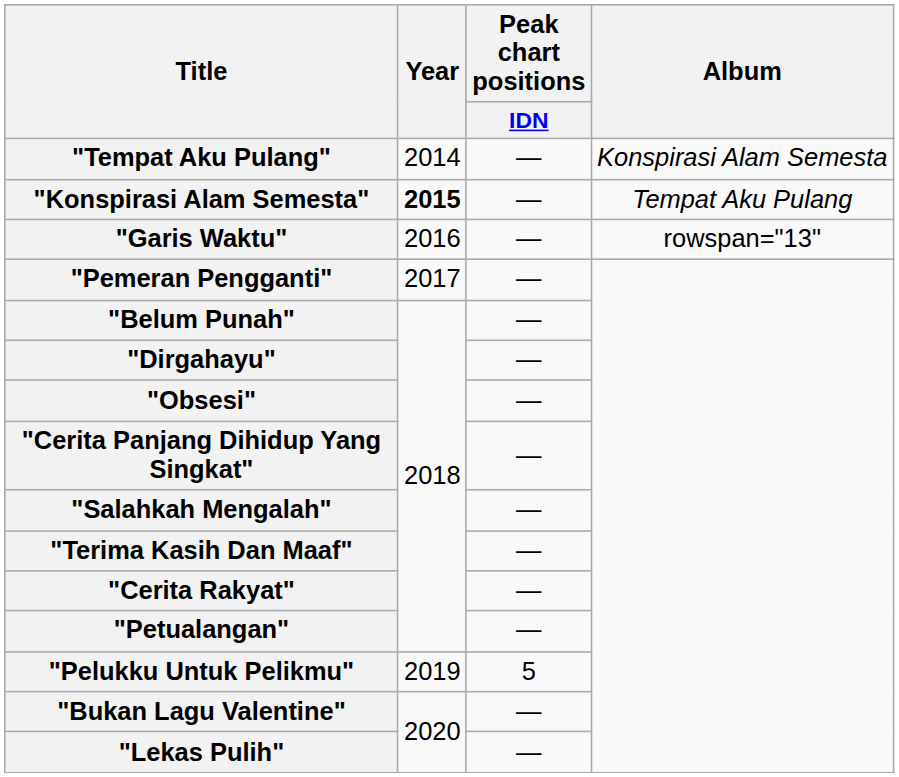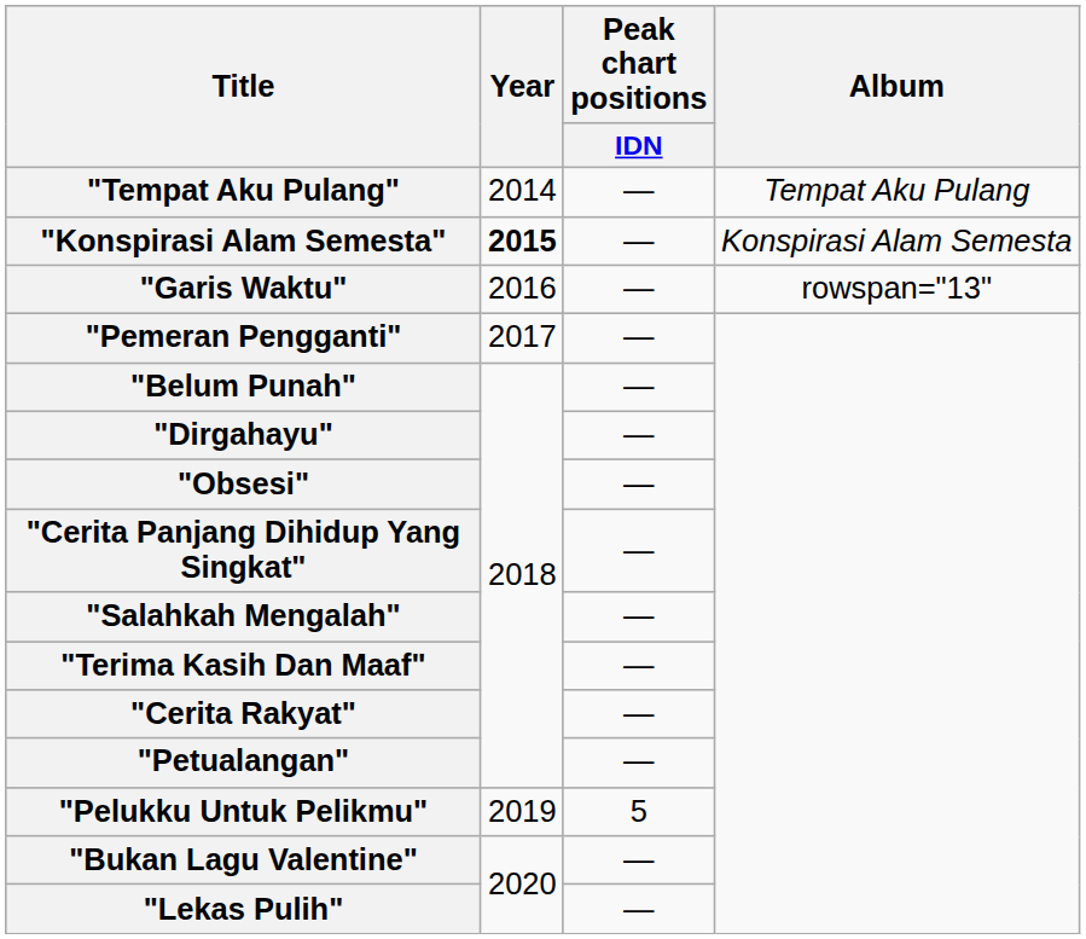"Tempat Aku Pulang" | Album: Konspirasi Alam Semesta -> Tempat Aku Pulang
"Konspirasi Alam Semesta" | Album: Tempat Aku Pulang -> Konspirasi Alam Semesta
